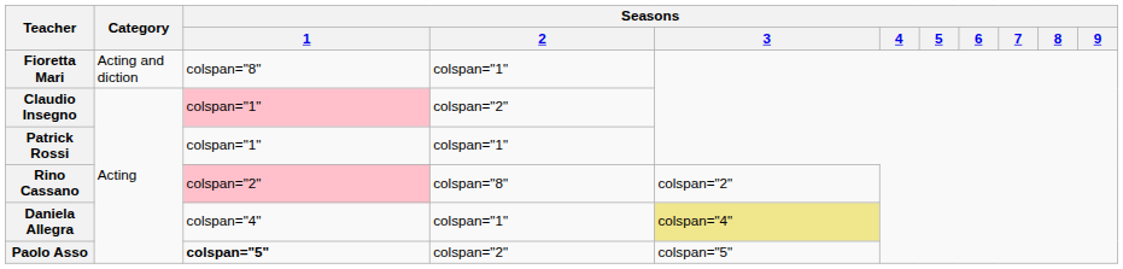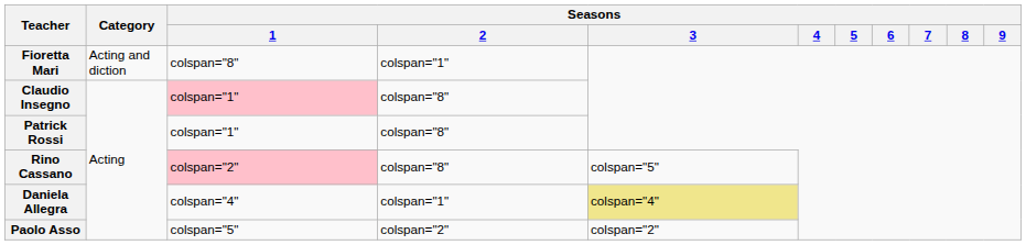Claudio Insegno | Seasons / 2: colspan="2" -> colspan="8"
Patrick Rossi | Seasons / 2: colspan="1" -> colspan="8"
Rino Cassano | Seasons / 3: colspan="2" -> colspan="5"
Paolo Asso | Seasons / 1: bold -> normal
Paolo Asso | Seasons / 3: colspan="5" -> colspan="2"
